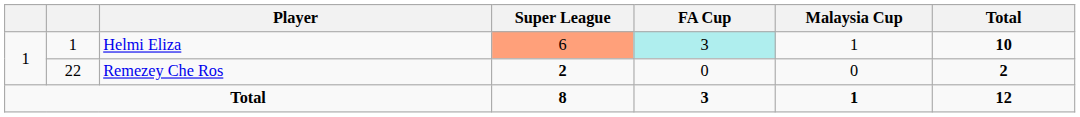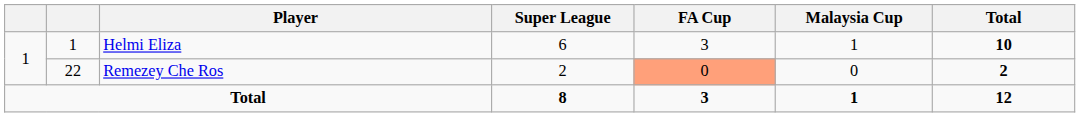Helmi Eliza | Super League: lightsalmon background -> no background
Helmi Eliza | FA Cup: paleturquoise background -> no background
Remezey Che Ros | Super League: bold -> normal
Remezey Che Ros | FA Cup: no background -> lightsalmon background
